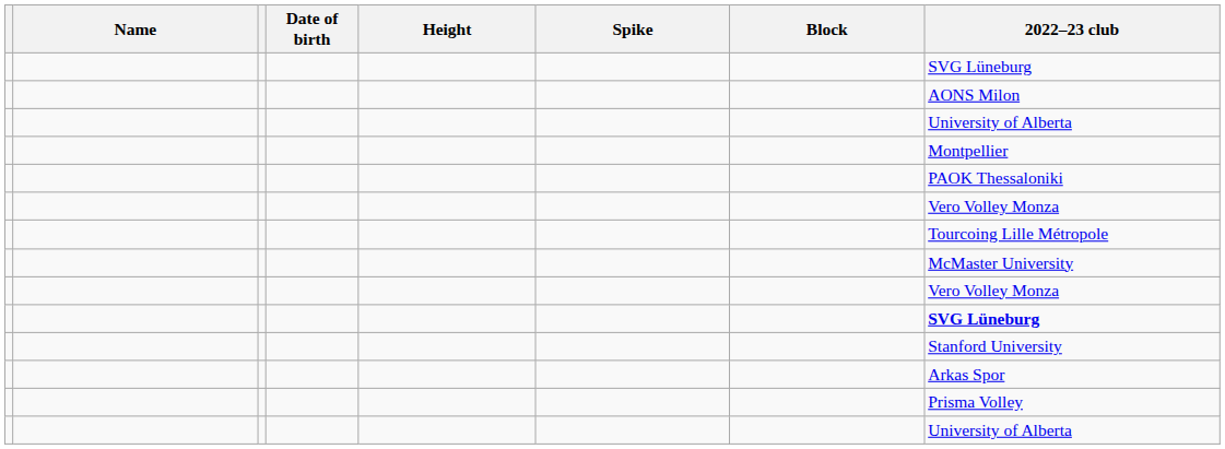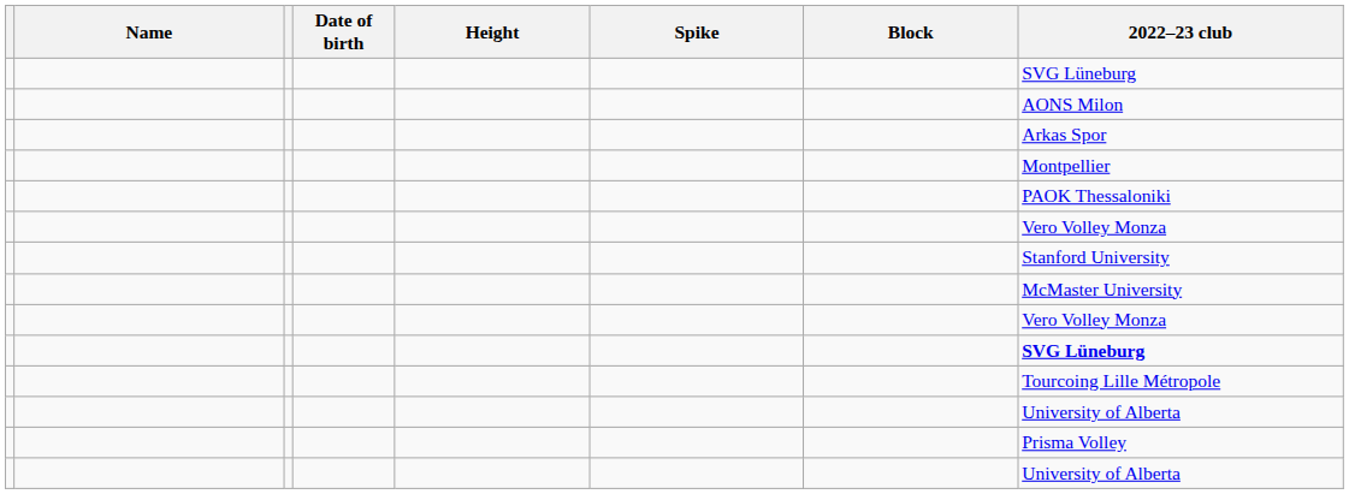row 4 | 2022–23 club: University of Alberta -> Arkas Spor
row 8 | 2022–23 club: Tourcoing Lille Métropole -> Stanford University
row 12 | 2022–23 club: Stanford University -> Tourcoing Lille Métropole
row 13 | 2022–23 club: Arkas Spor -> University of Alberta
